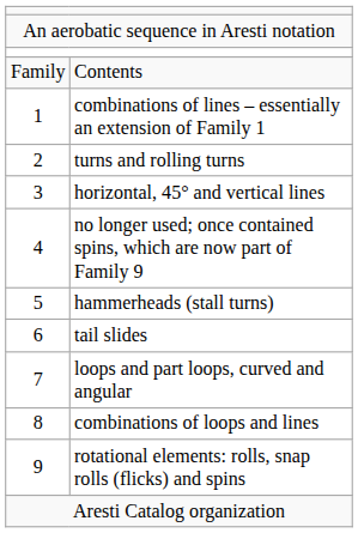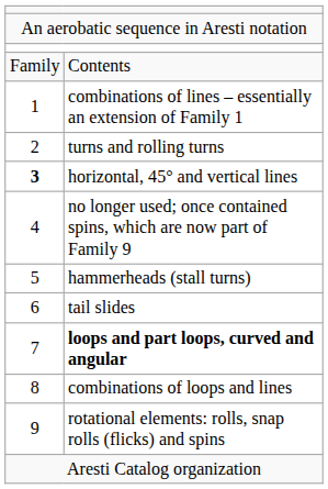row 7 | column 1: normal -> bold
row 11 | column 2: normal -> bold
